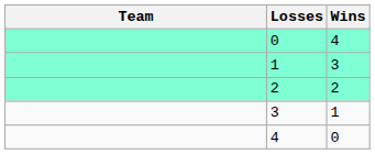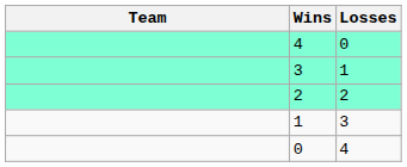columns swapped: Wins <-> Losses
